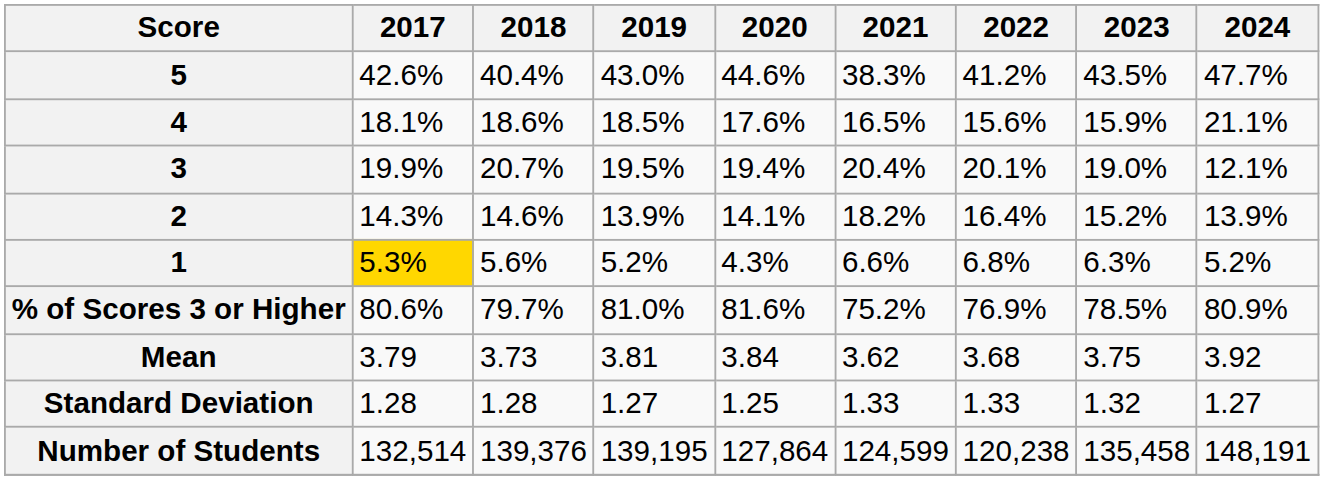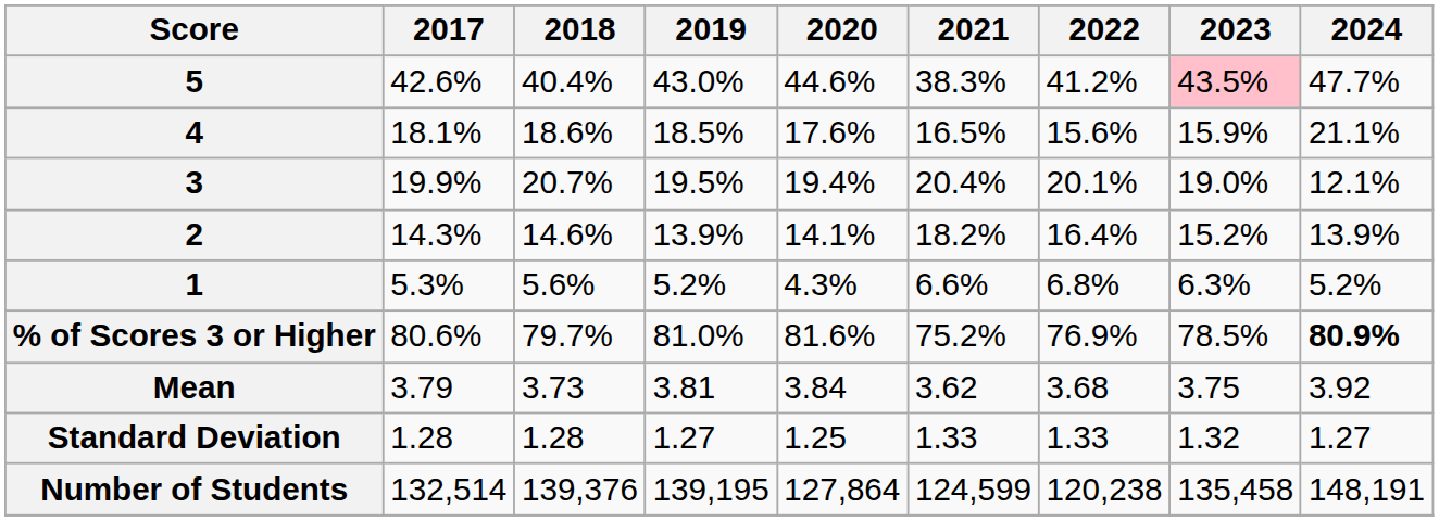5 | 2023: no background -> pink background
1 | 2017: gold background -> no background
% of Scores 3 or Higher | 2024: normal -> bold
